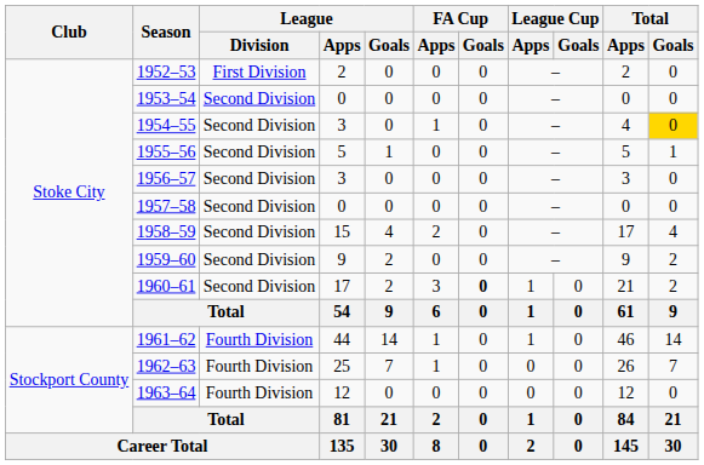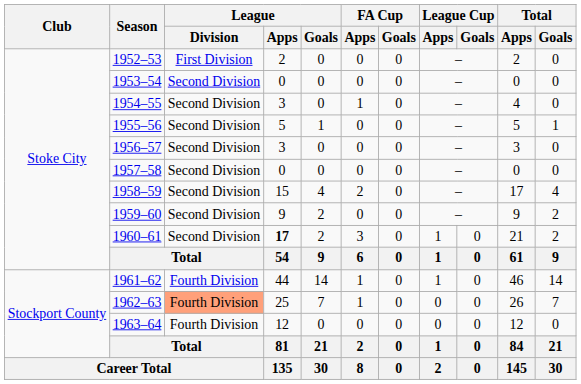1954–55 | Total / Goals: gold background -> no background
1960–61 | League / Apps: normal -> bold
1960–61 | FA Cup / Goals: bold -> normal
1962–63 | League / Division: no background -> lightsalmon background
